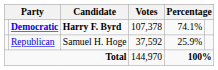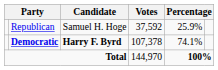rows swapped: Democratic <-> Republican
